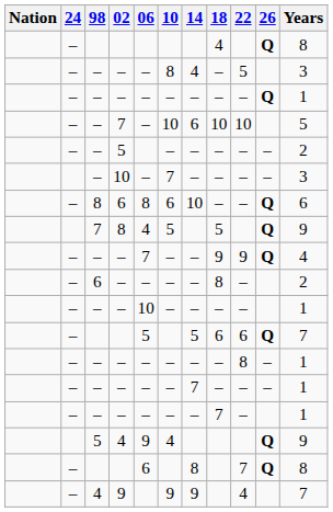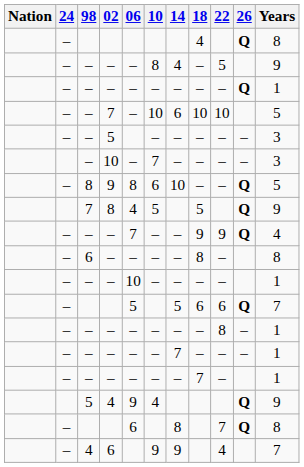row 3 | Years: 3 -> 9
row 6 | Years: 2 -> 3
row 8 | 02: 6 -> 9
row 8 | Years: 6 -> 5
row 11 | Years: 2 -> 8
row 19 | 02: 9 -> 6
